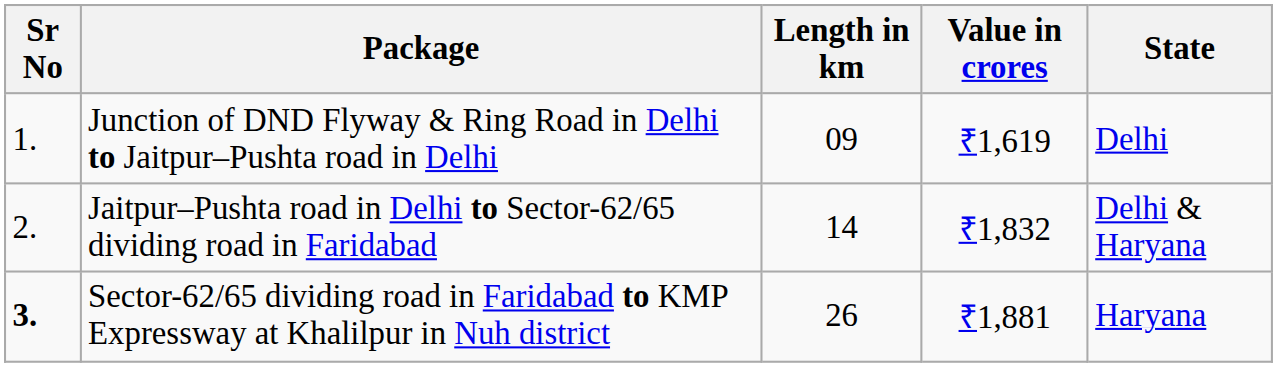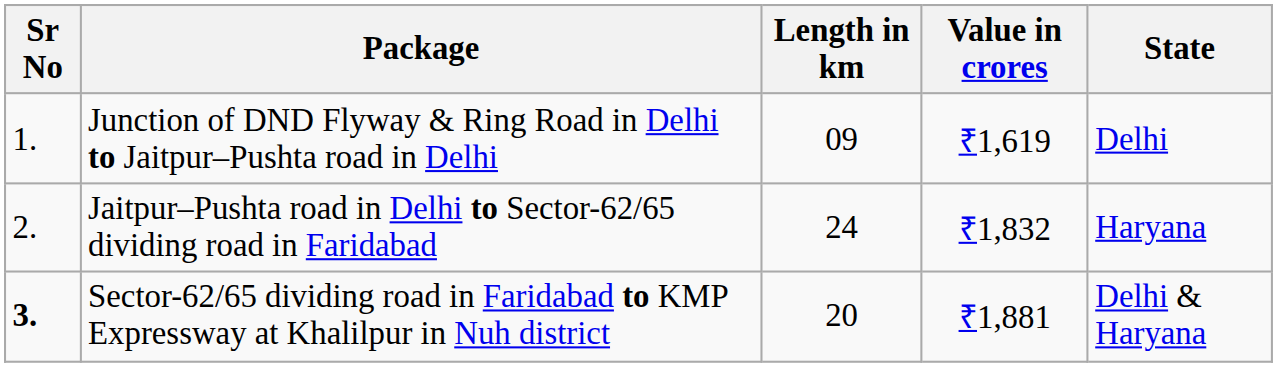row 3 | Length in km: 14 -> 24
row 3 | State: Delhi & Haryana -> Haryana
row 4 | Length in km: 26 -> 20
row 4 | State: Haryana -> Delhi & Haryana
